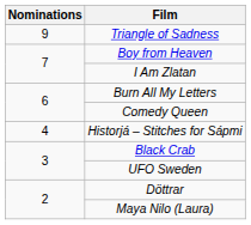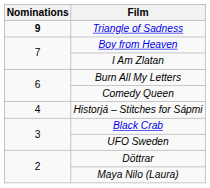Triangle of Sadness | Nominations: normal -> bold
